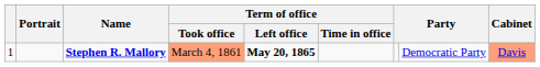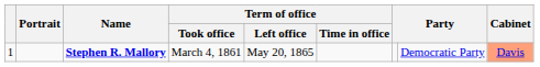Stephen R. Mallory | Term of office / Took office: lightsalmon background -> no background
Stephen R. Mallory | Term of office / Left office: bold -> normal
